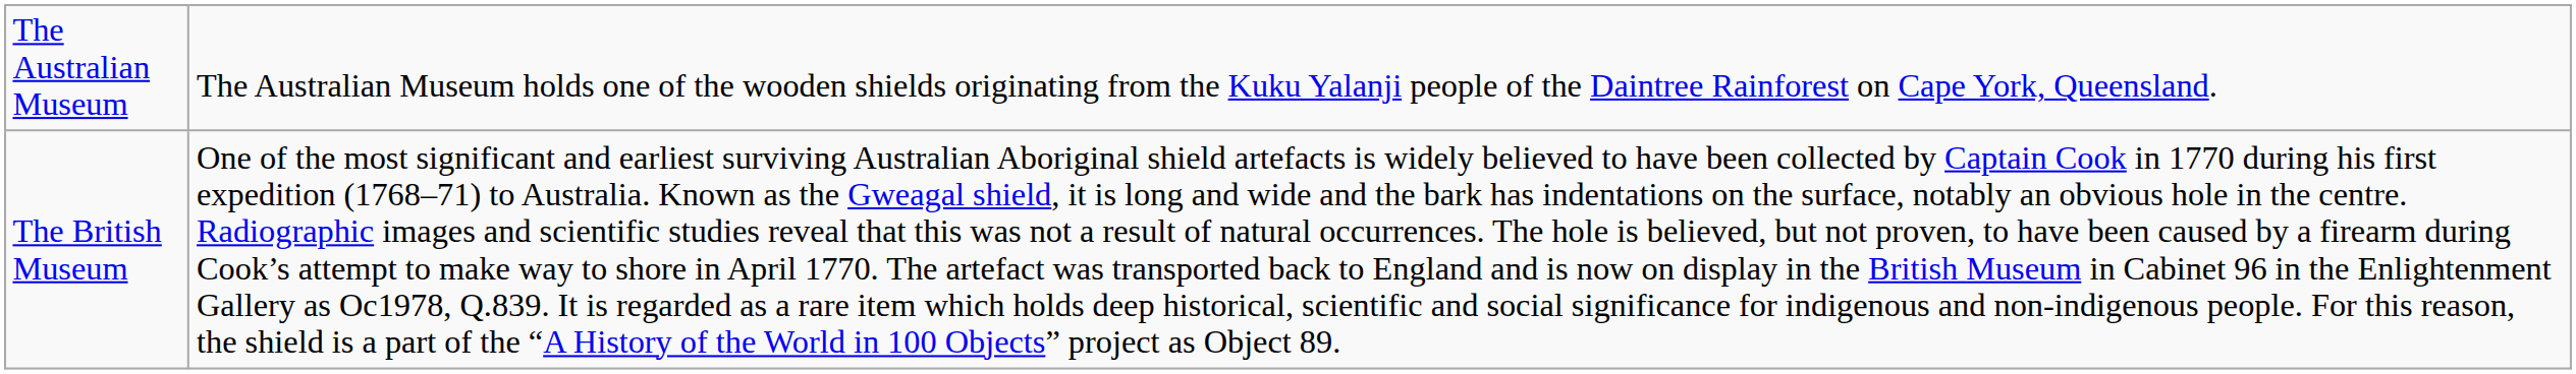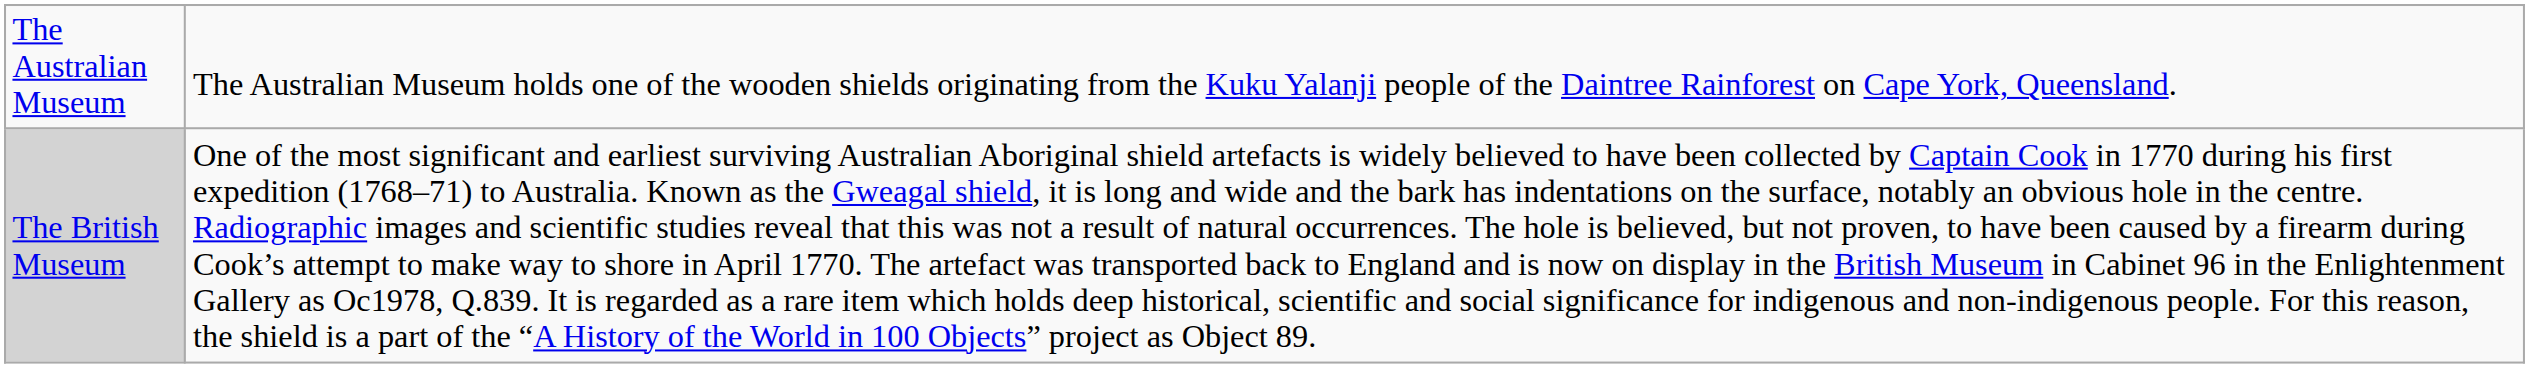The British Museum | column 1: no background -> lightgrey background
